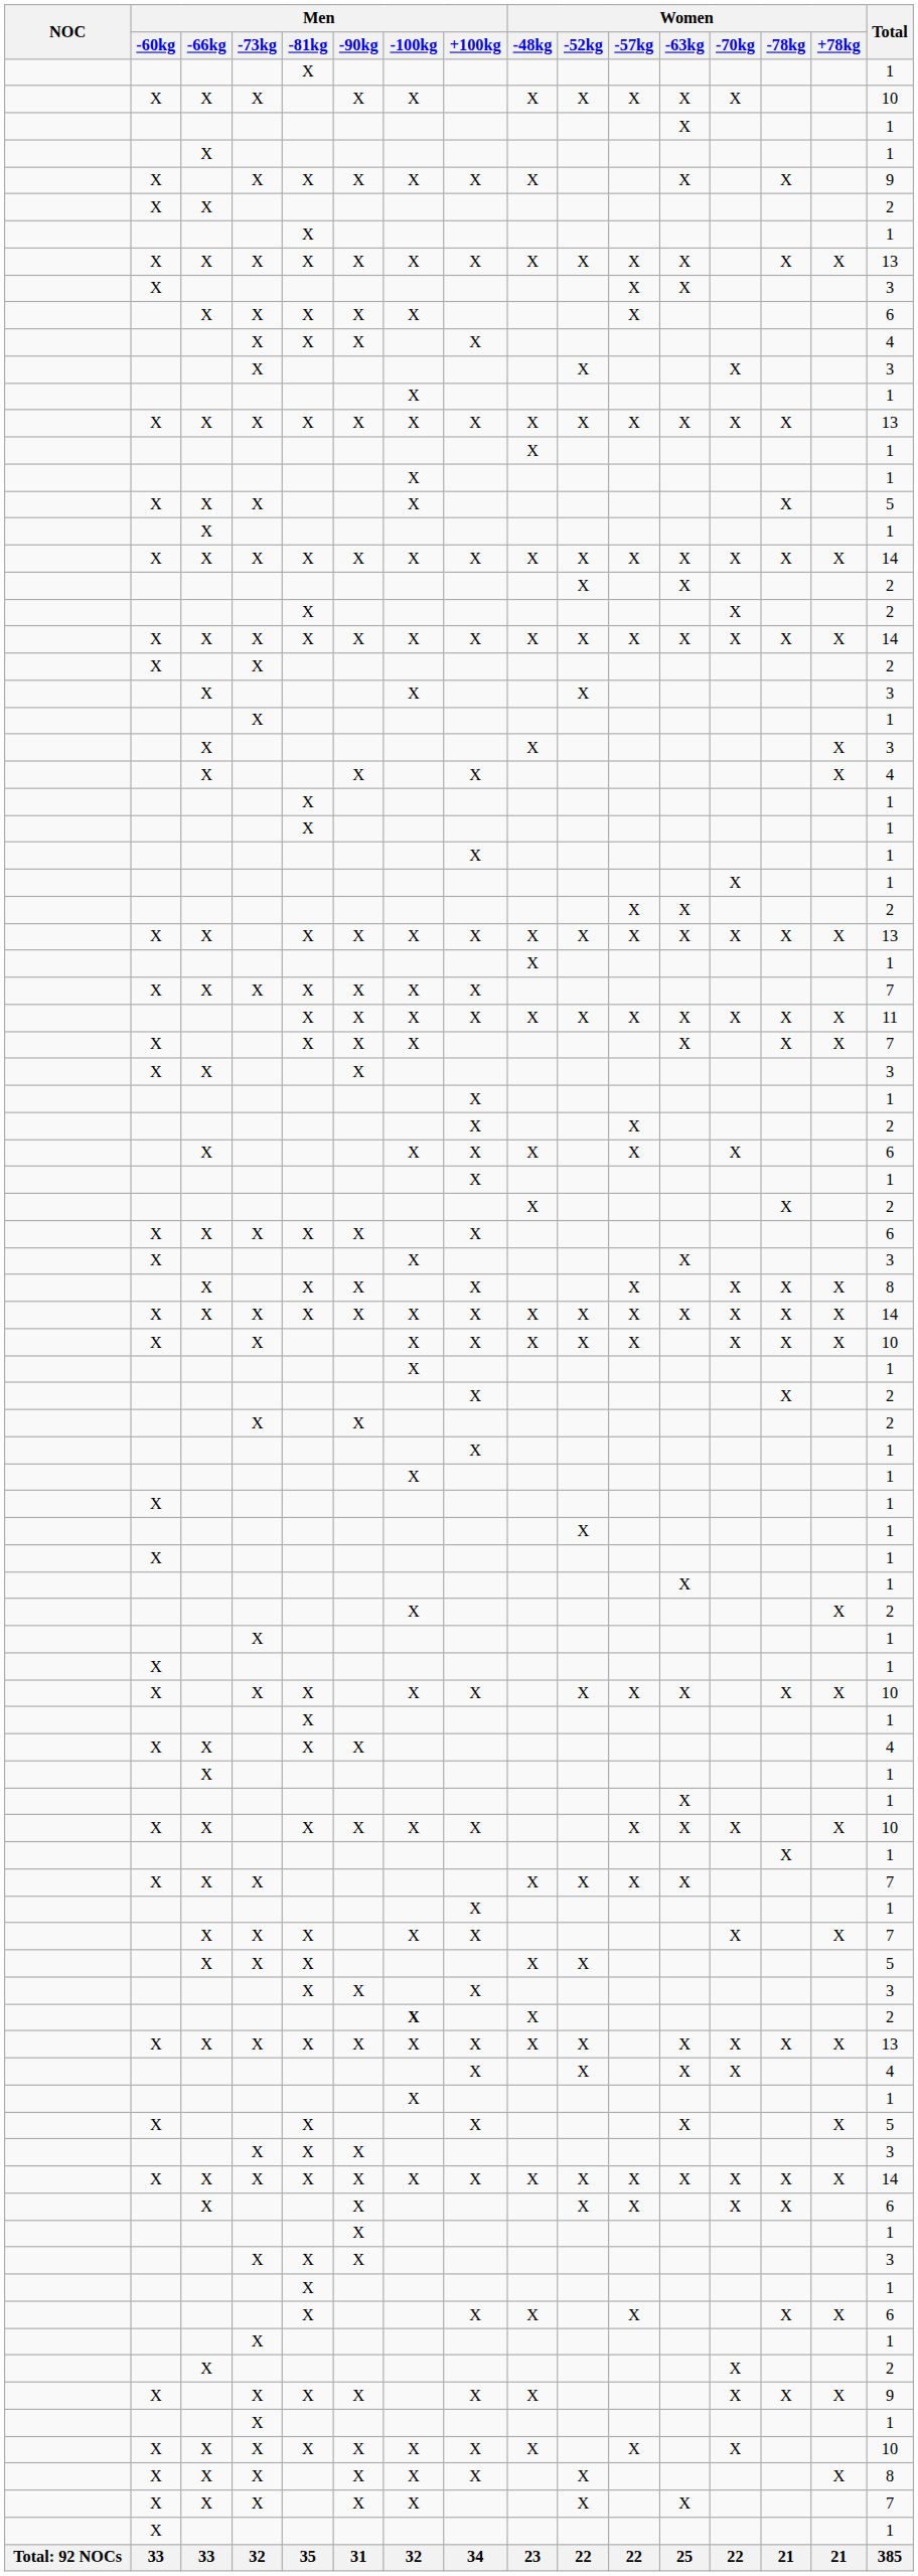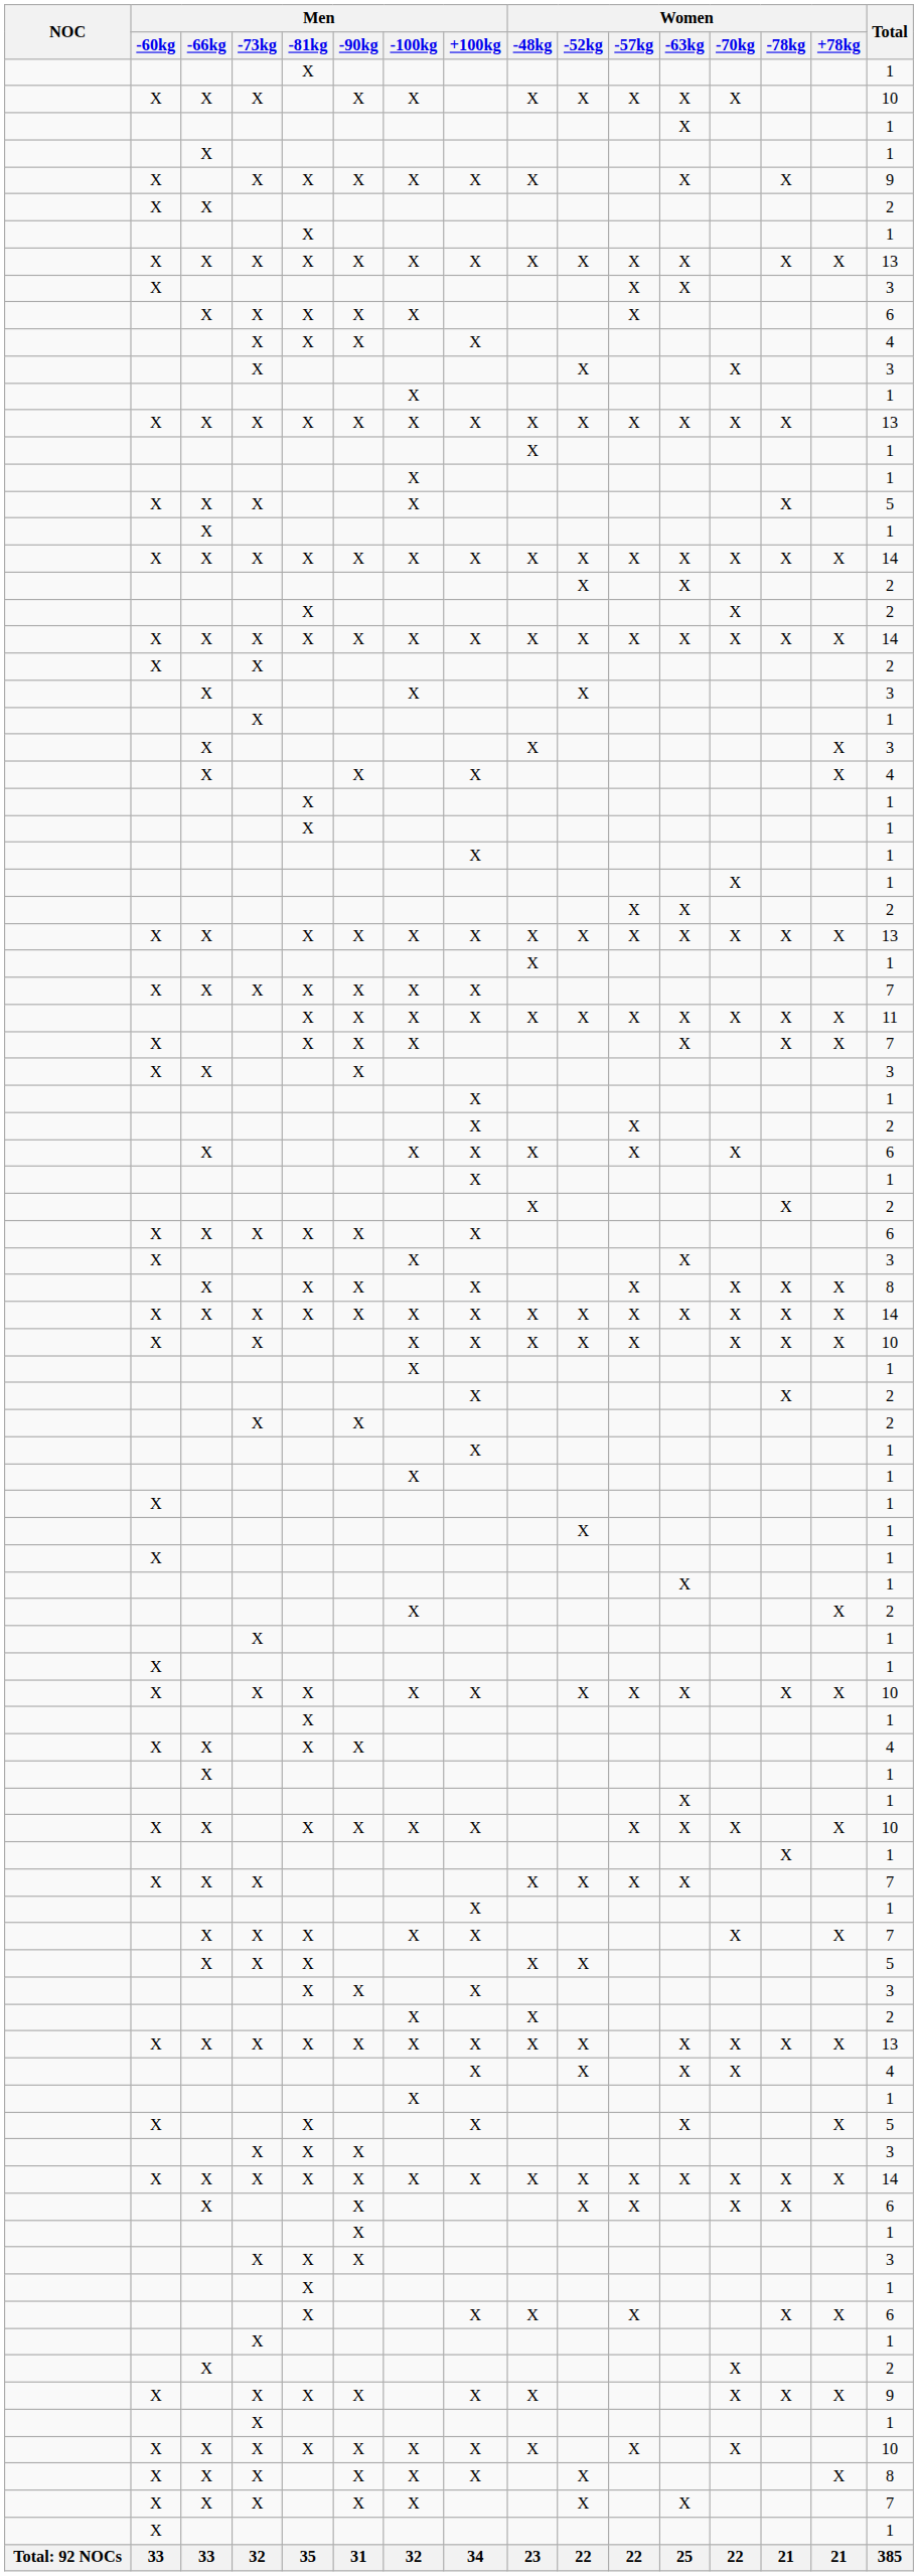row 75 | Men / -100kg: bold -> normal
